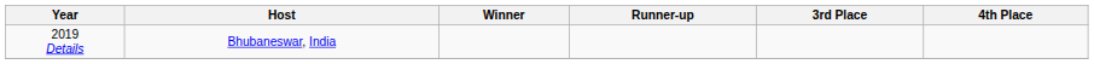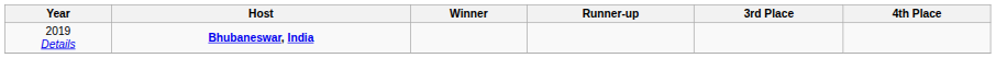2019 Details | Host: normal -> bold
